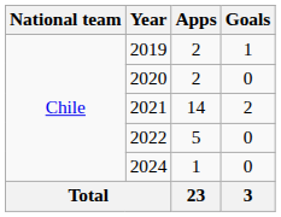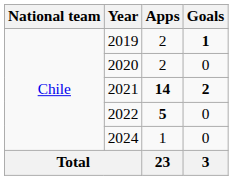2019 | Goals: normal -> bold
2021 | Apps: normal -> bold
2021 | Goals: normal -> bold
2022 | Apps: normal -> bold
